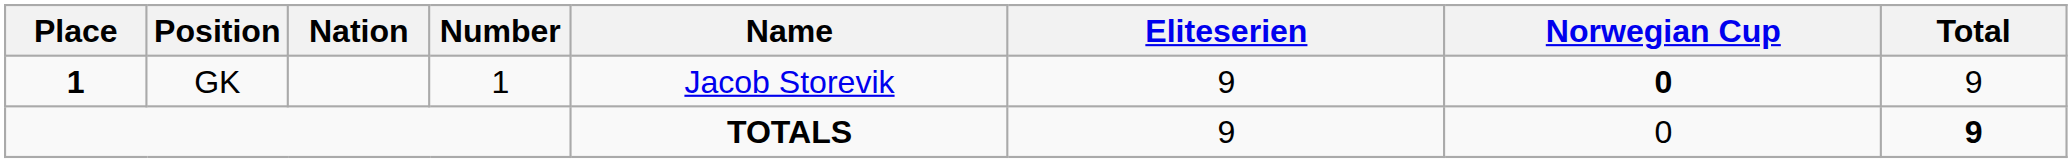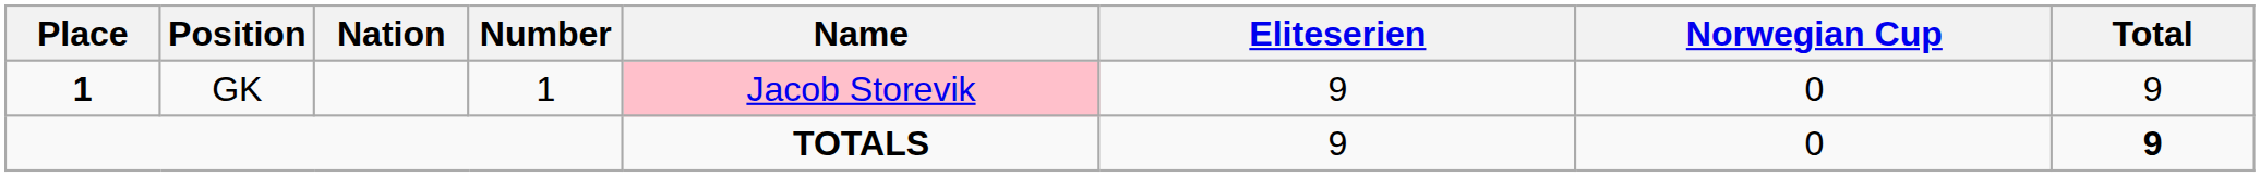GK | Name: no background -> pink background
GK | Norwegian Cup: bold -> normal
